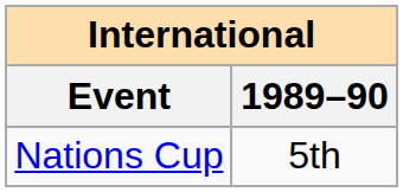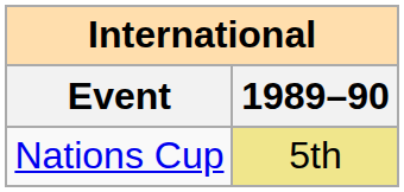Nations Cup | 1989–90: no background -> khaki background
